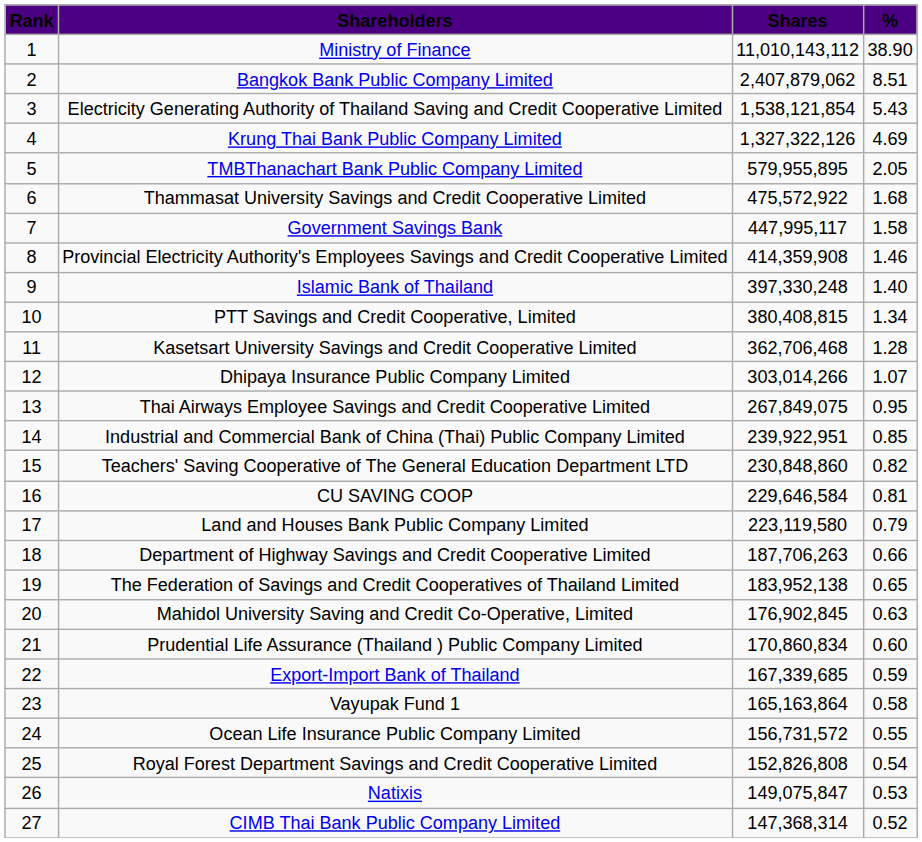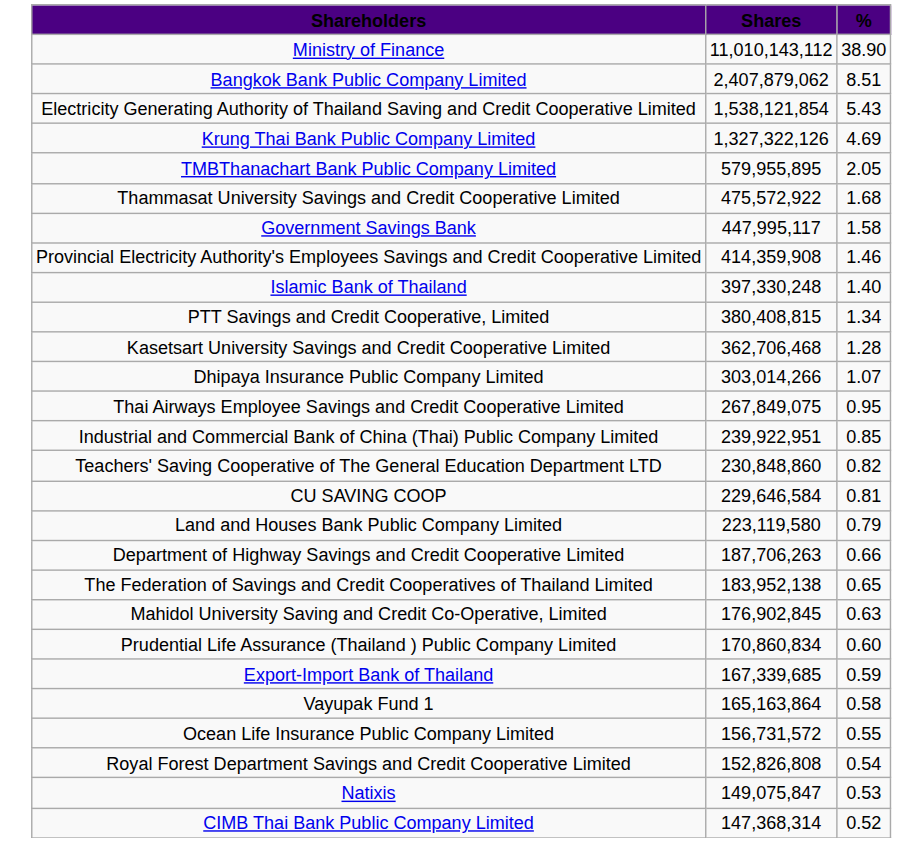- column: Rank | 1 | 2 | 3 | 4 | 5 | 6 | 7 | 8 | 9 | 10 | 11 | 12 | 13 | 14 | 15 | 16 | 17 | 18 | 19 | 20 | 21 | 22 | 23 | 24 | 25 | 26 | 27
